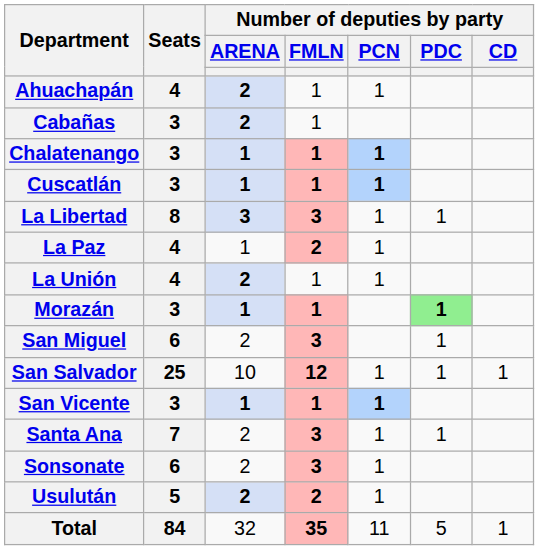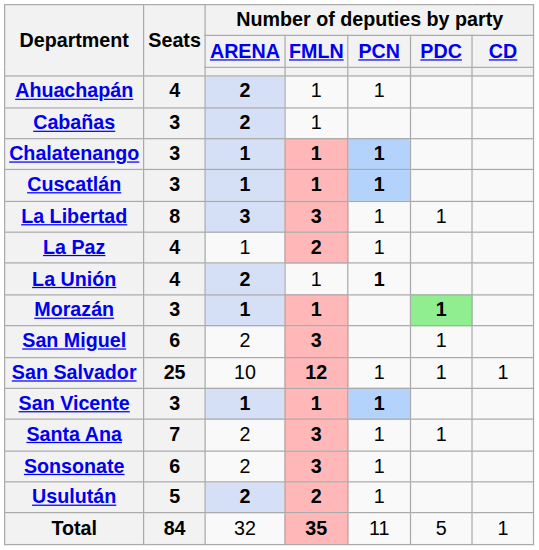La Unión | Number of deputies by party / PCN: normal -> bold
